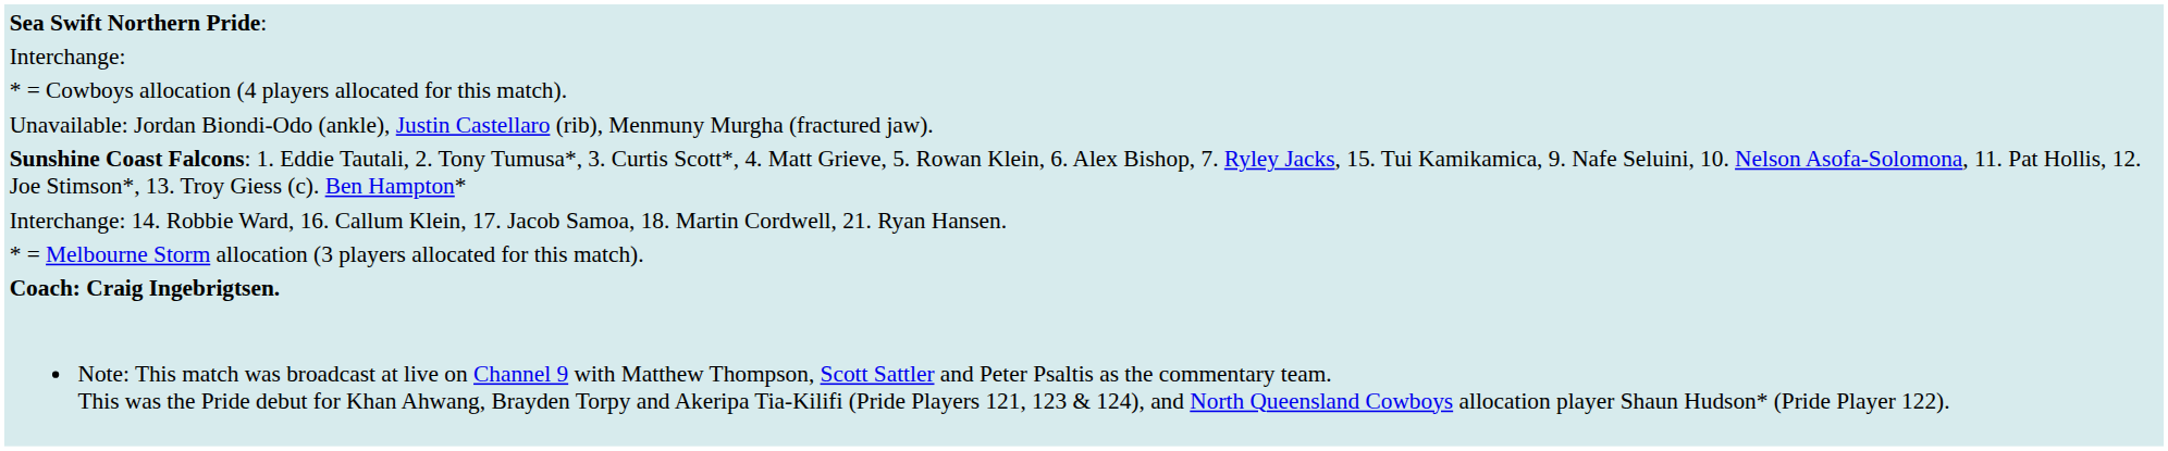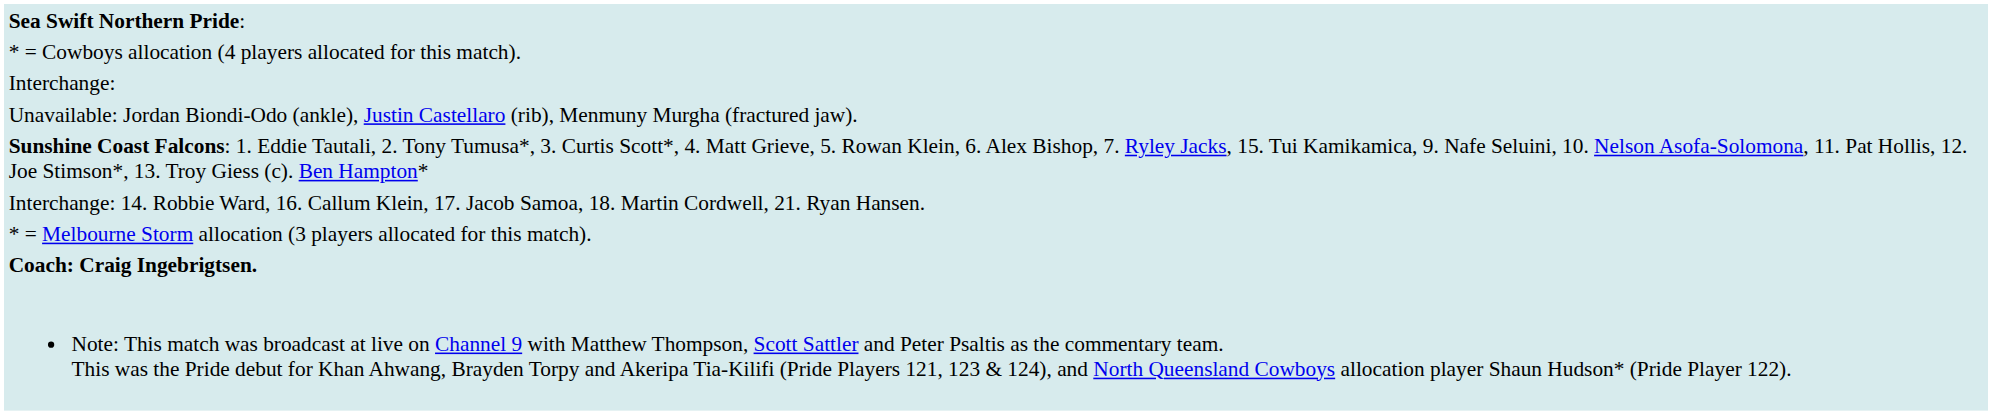row 2 | column 1: Interchange: -> * = Cowboys allocation (4 players allocated for this match).
row 3 | column 1: * = Cowboys allocation (4 players allocated for this match). -> Interchange:
